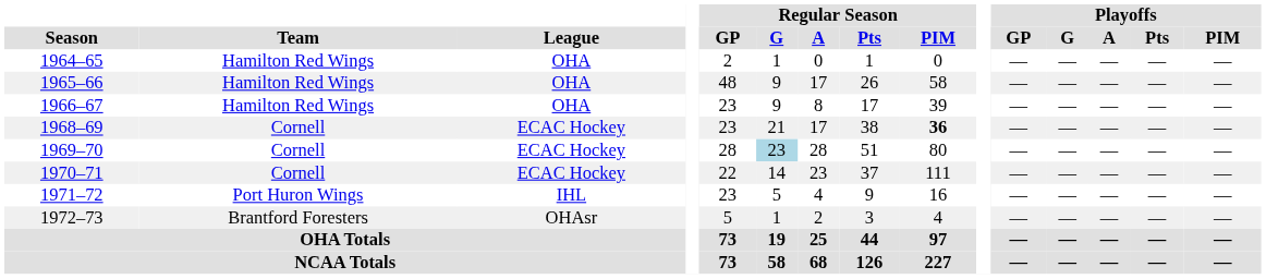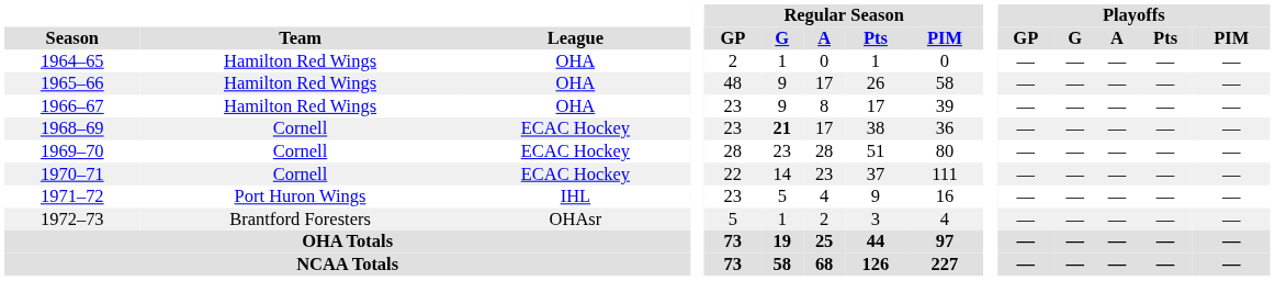1968–69 | Regular Season / G: normal -> bold
1968–69 | Regular Season / PIM: bold -> normal
1969–70 | Regular Season / G: lightblue background -> no background
